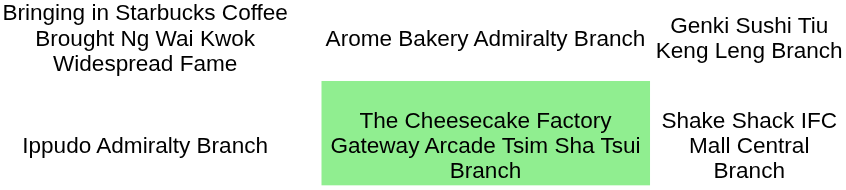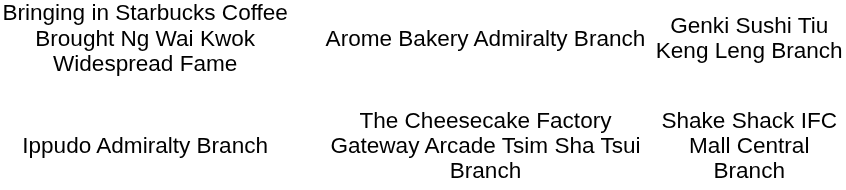Ippudo Admiralty Branch | column 2: lightgreen background -> no background
